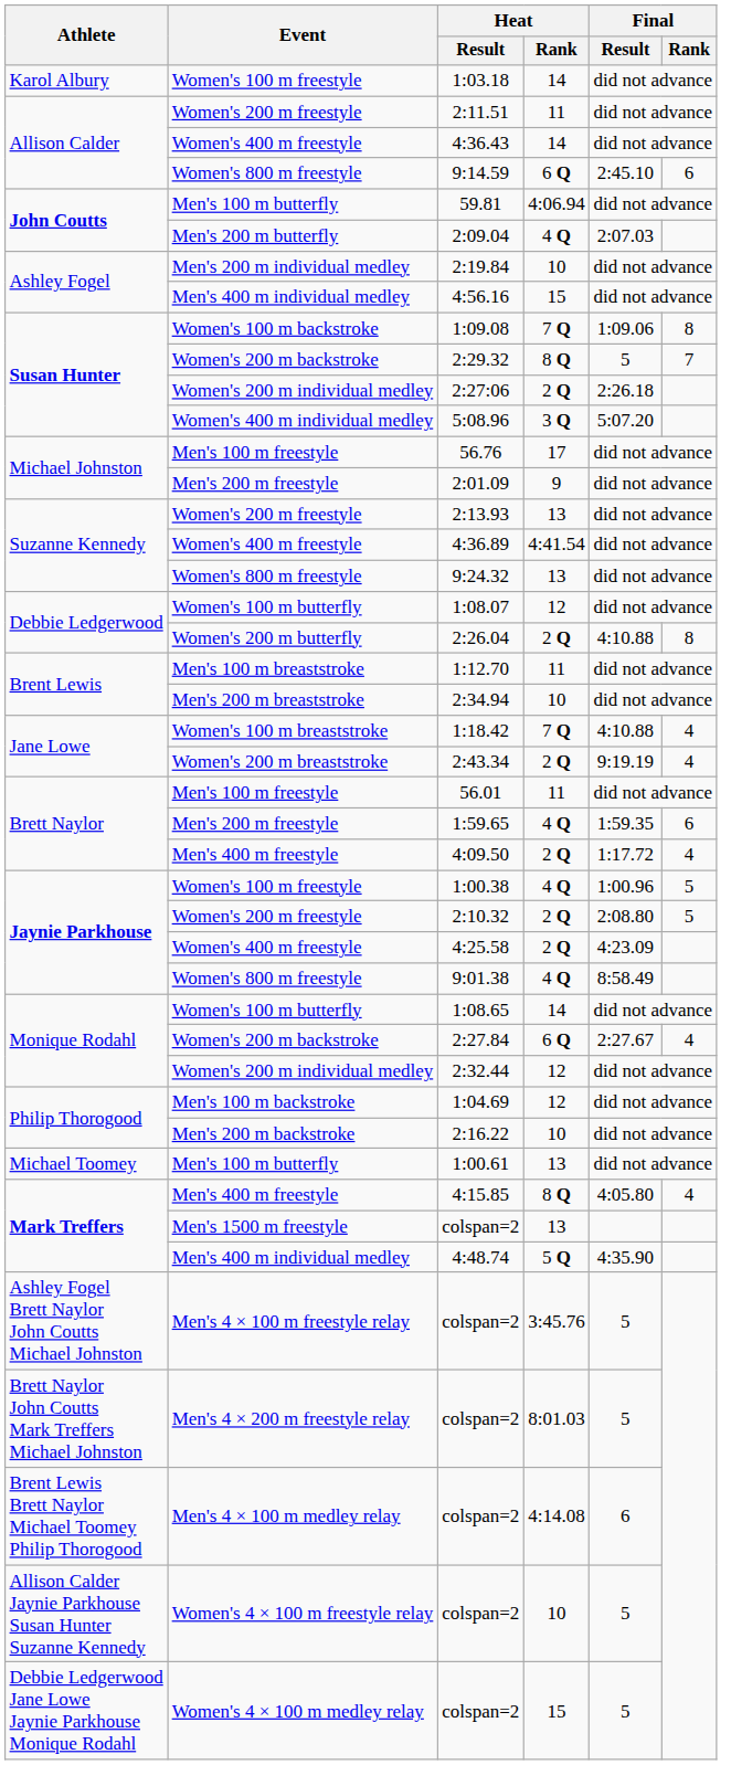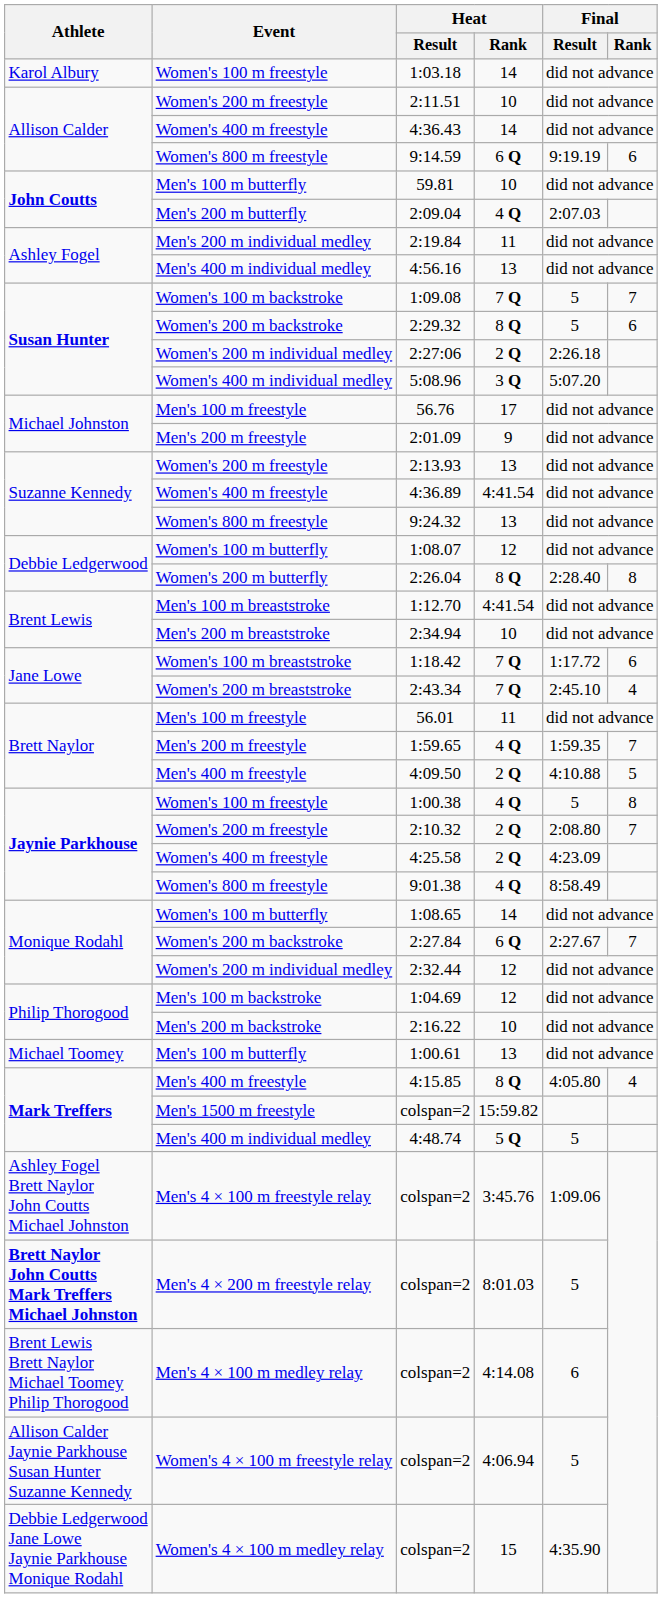2:11.51 | Heat / Rank: 11 -> 10
9:14.59 | Final / Result: 2:45.10 -> 9:19.19
59.81 | Heat / Rank: 4:06.94 -> 10
2:19.84 | Heat / Rank: 10 -> 11
4:56.16 | Heat / Rank: 15 -> 13
1:09.08 | Final / Result: 1:09.06 -> 5
1:09.08 | Final / Rank: 8 -> 7
2:29.32 | Final / Rank: 7 -> 6
2:26.04 | Heat / Rank: 2 Q -> 8 Q
2:26.04 | Final / Result: 4:10.88 -> 2:28.40
1:12.70 | Heat / Rank: 11 -> 4:41.54
1:18.42 | Final / Result: 4:10.88 -> 1:17.72
1:18.42 | Final / Rank: 4 -> 6
2:43.34 | Heat / Rank: 2 Q -> 7 Q
2:43.34 | Final / Result: 9:19.19 -> 2:45.10
1:59.65 | Final / Rank: 6 -> 7
4:09.50 | Final / Result: 1:17.72 -> 4:10.88
4:09.50 | Final / Rank: 4 -> 5
1:00.38 | Final / Result: 1:00.96 -> 5
1:00.38 | Final / Rank: 5 -> 8
2:10.32 | Final / Rank: 5 -> 7
2:27.84 | Final / Rank: 4 -> 7
Men's 1500 m freestyle / colspan=2 | Heat / Rank: 13 -> 15:59.82
4:48.74 | Final / Result: 4:35.90 -> 5
Men's 4 × 100 m freestyle relay / colspan=2 | Final / Result: 5 -> 1:09.06
Men's 4 × 200 m freestyle relay / colspan=2 | Athlete: normal -> bold
Women's 4 × 100 m freestyle relay / colspan=2 | Heat / Rank: 10 -> 4:06.94
Women's 4 × 100 m medley relay / colspan=2 | Final / Result: 5 -> 4:35.90
